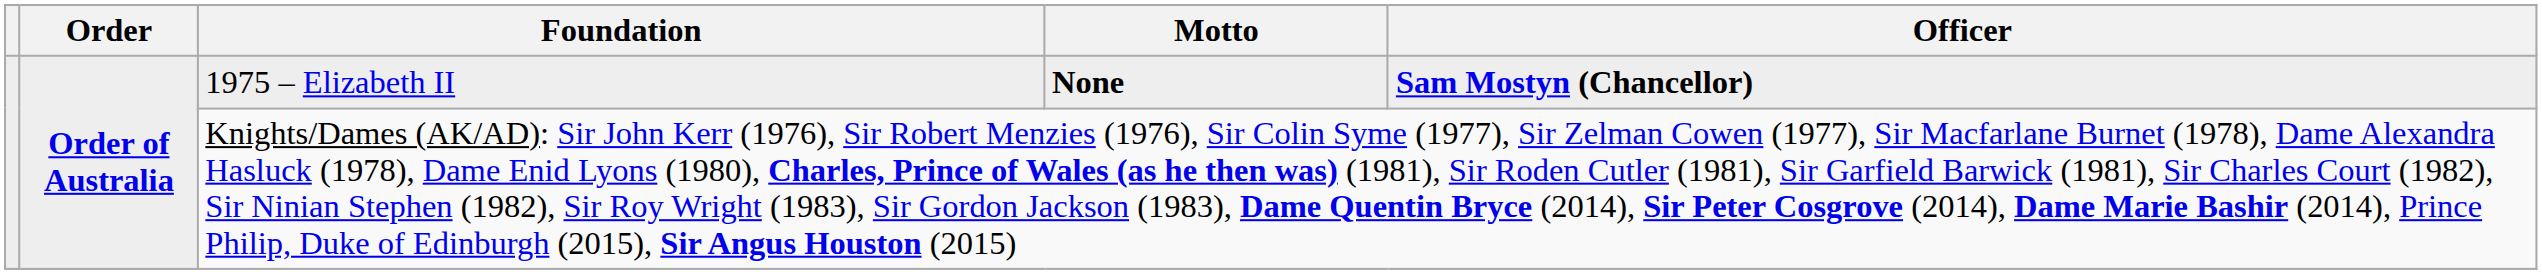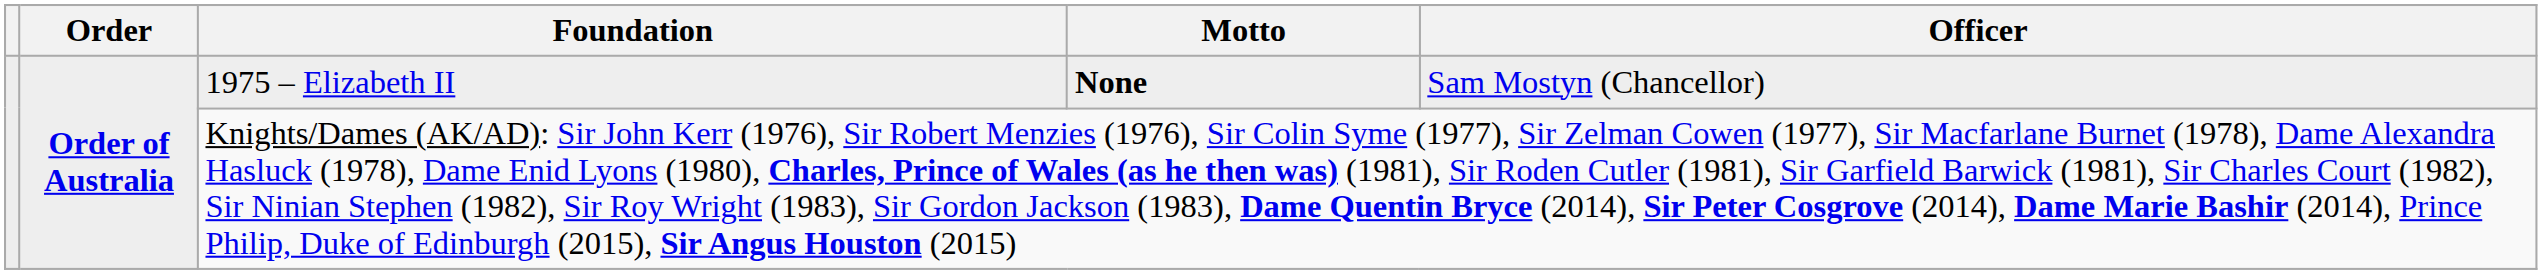1975 – Elizabeth II | Officer: bold -> normal
